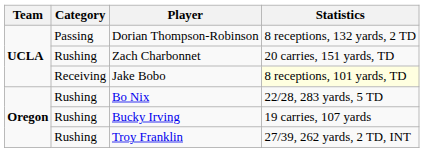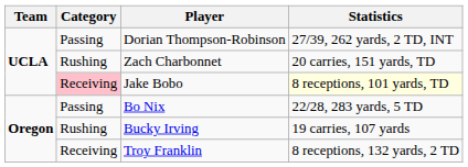Dorian Thompson-Robinson | Statistics: 8 receptions, 132 yards, 2 TD -> 27/39, 262 yards, 2 TD, INT
Jake Bobo | Category: no background -> pink background
Bo Nix | Category: Rushing -> Passing
Troy Franklin | Category: Rushing -> Receiving
Troy Franklin | Statistics: 27/39, 262 yards, 2 TD, INT -> 8 receptions, 132 yards, 2 TD
